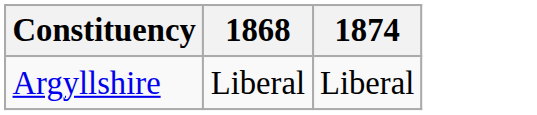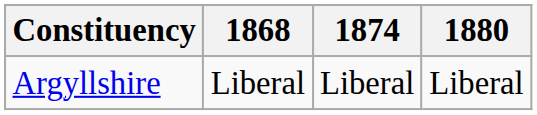+ column: 1880 | Liberal
